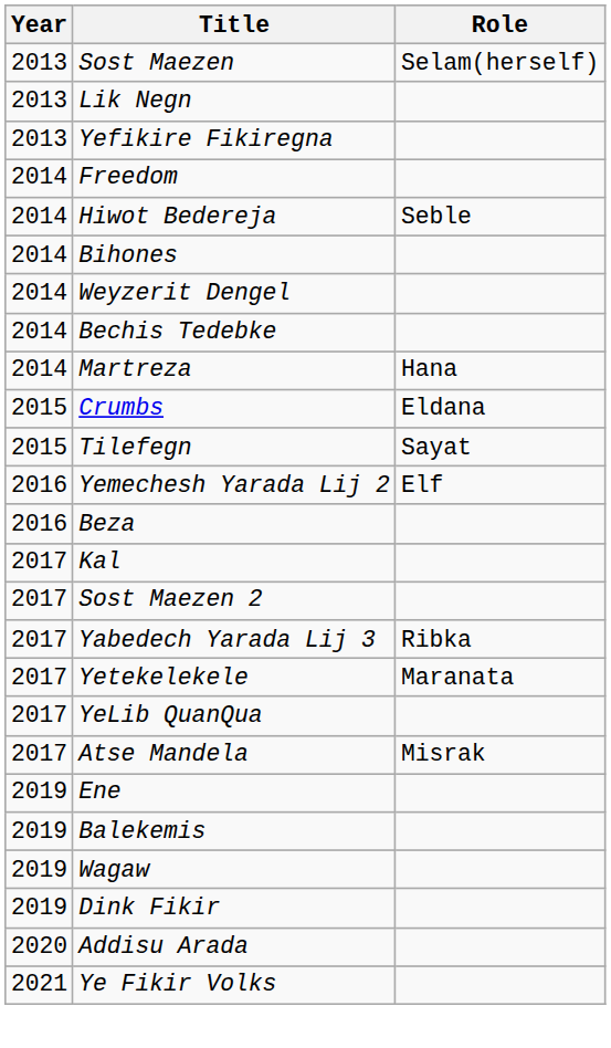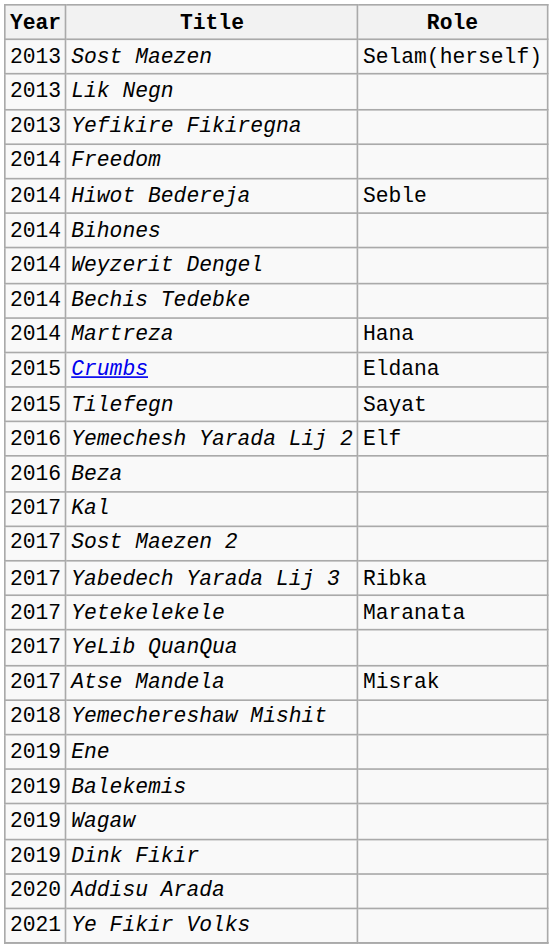+ row: 2018 | Yemechereshaw Mishit
